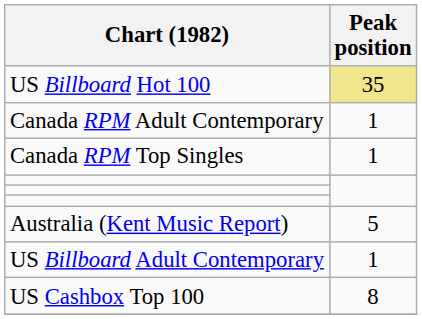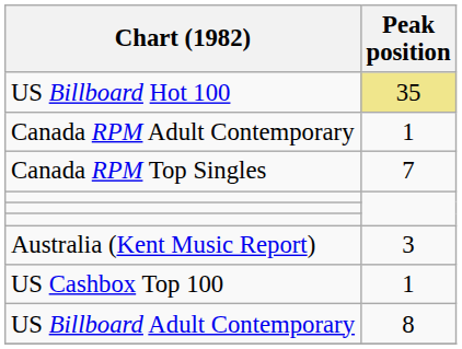row 4 | Peak position: 1 -> 7
row 8 | Peak position: 5 -> 3
row 9 | Chart (1982): US Billboard Adult Contemporary -> US Cashbox Top 100
row 10 | Chart (1982): US Cashbox Top 100 -> US Billboard Adult Contemporary
